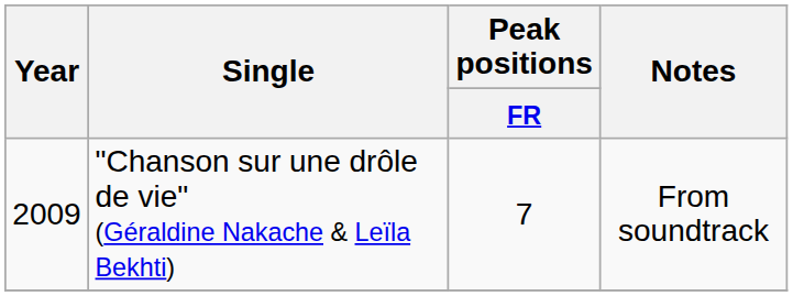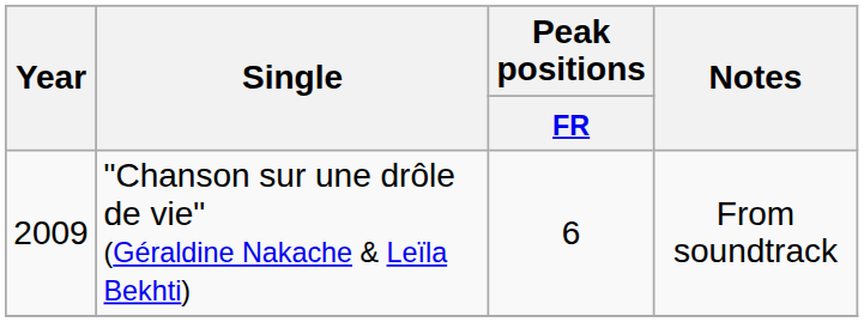row 3 | Peak positions / FR: 7 -> 6
